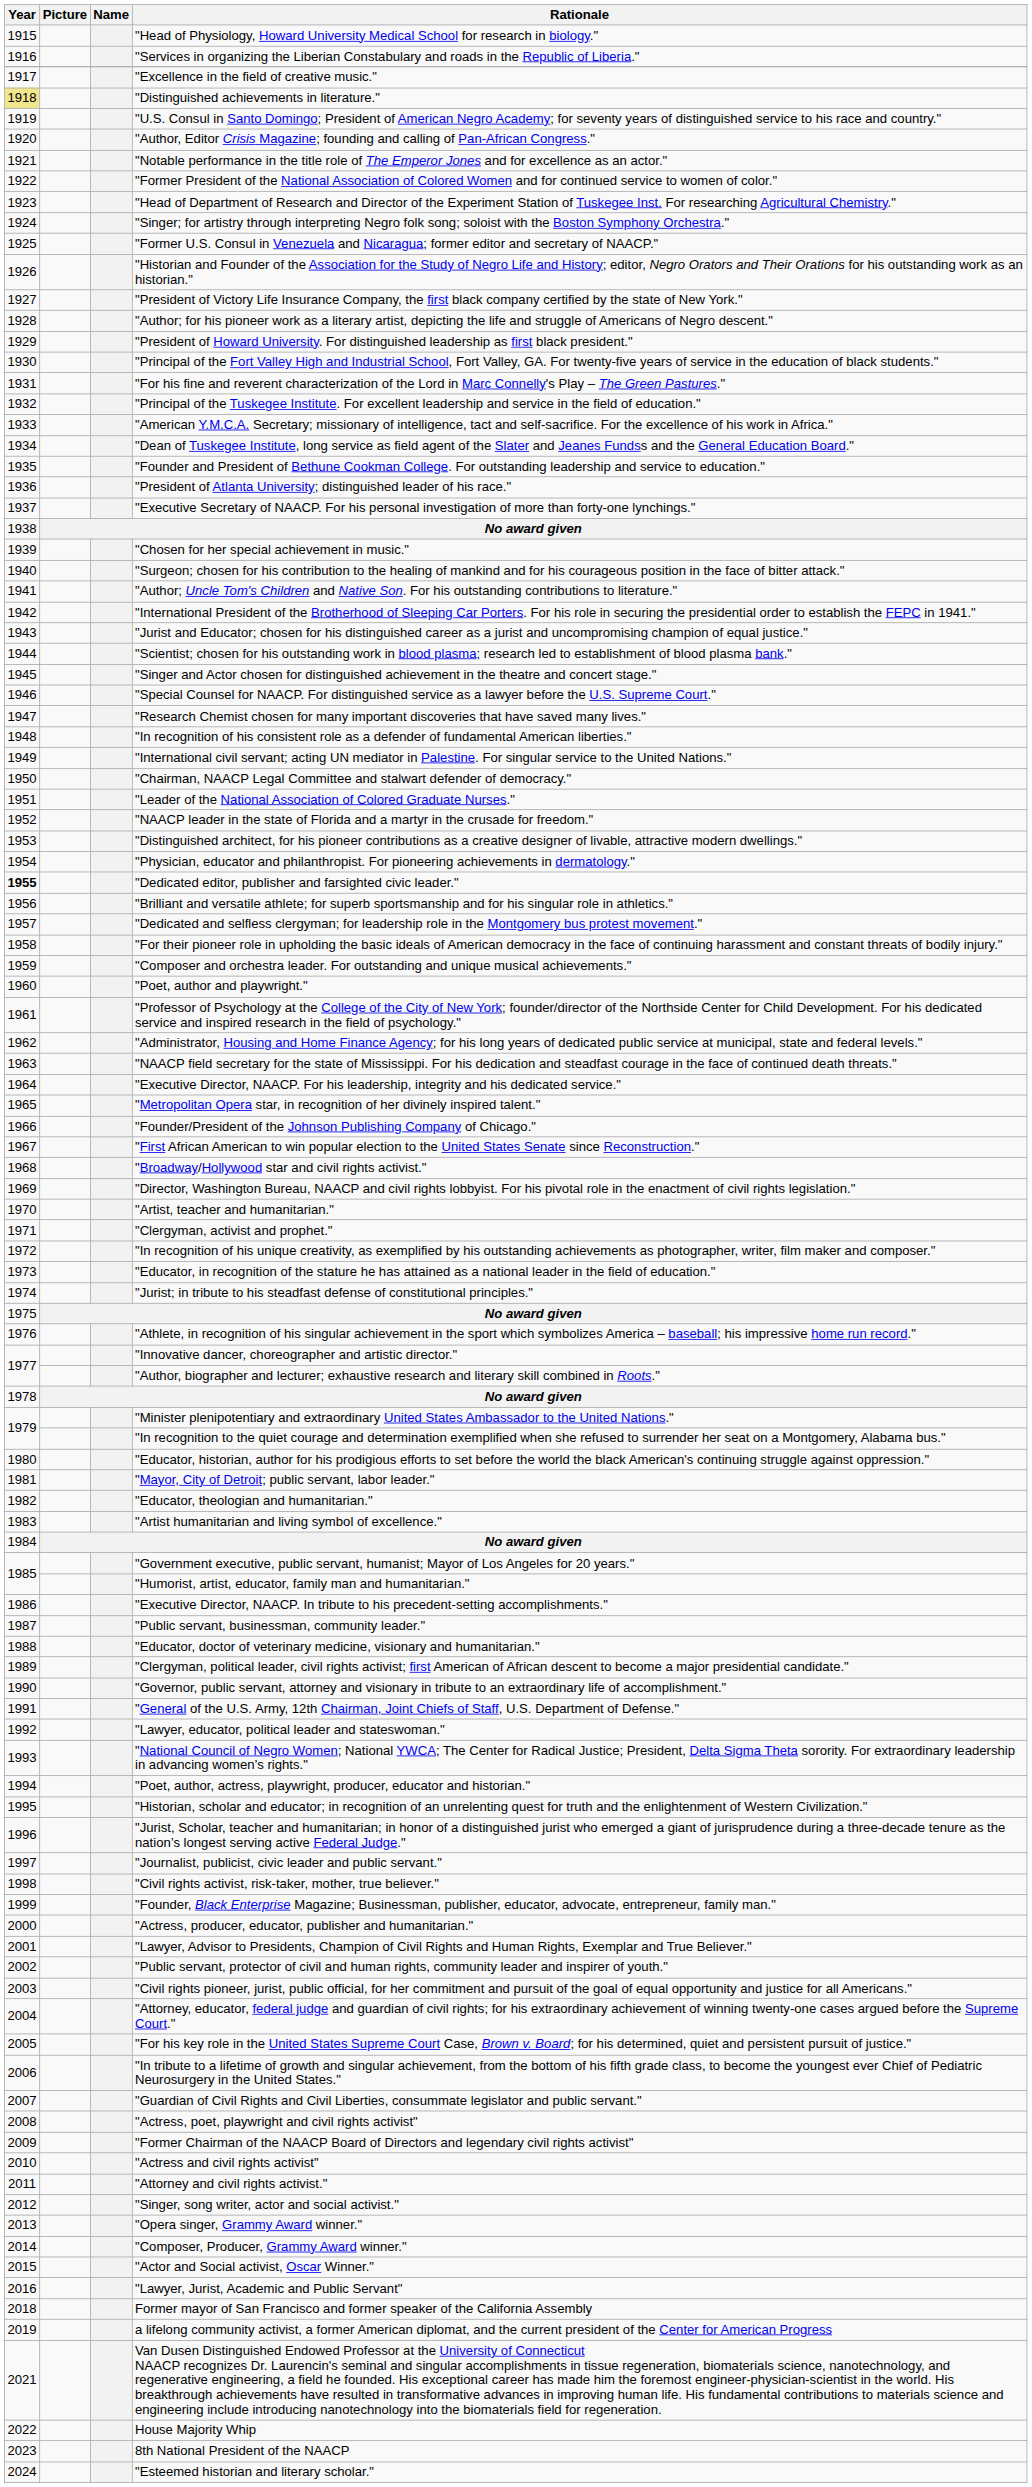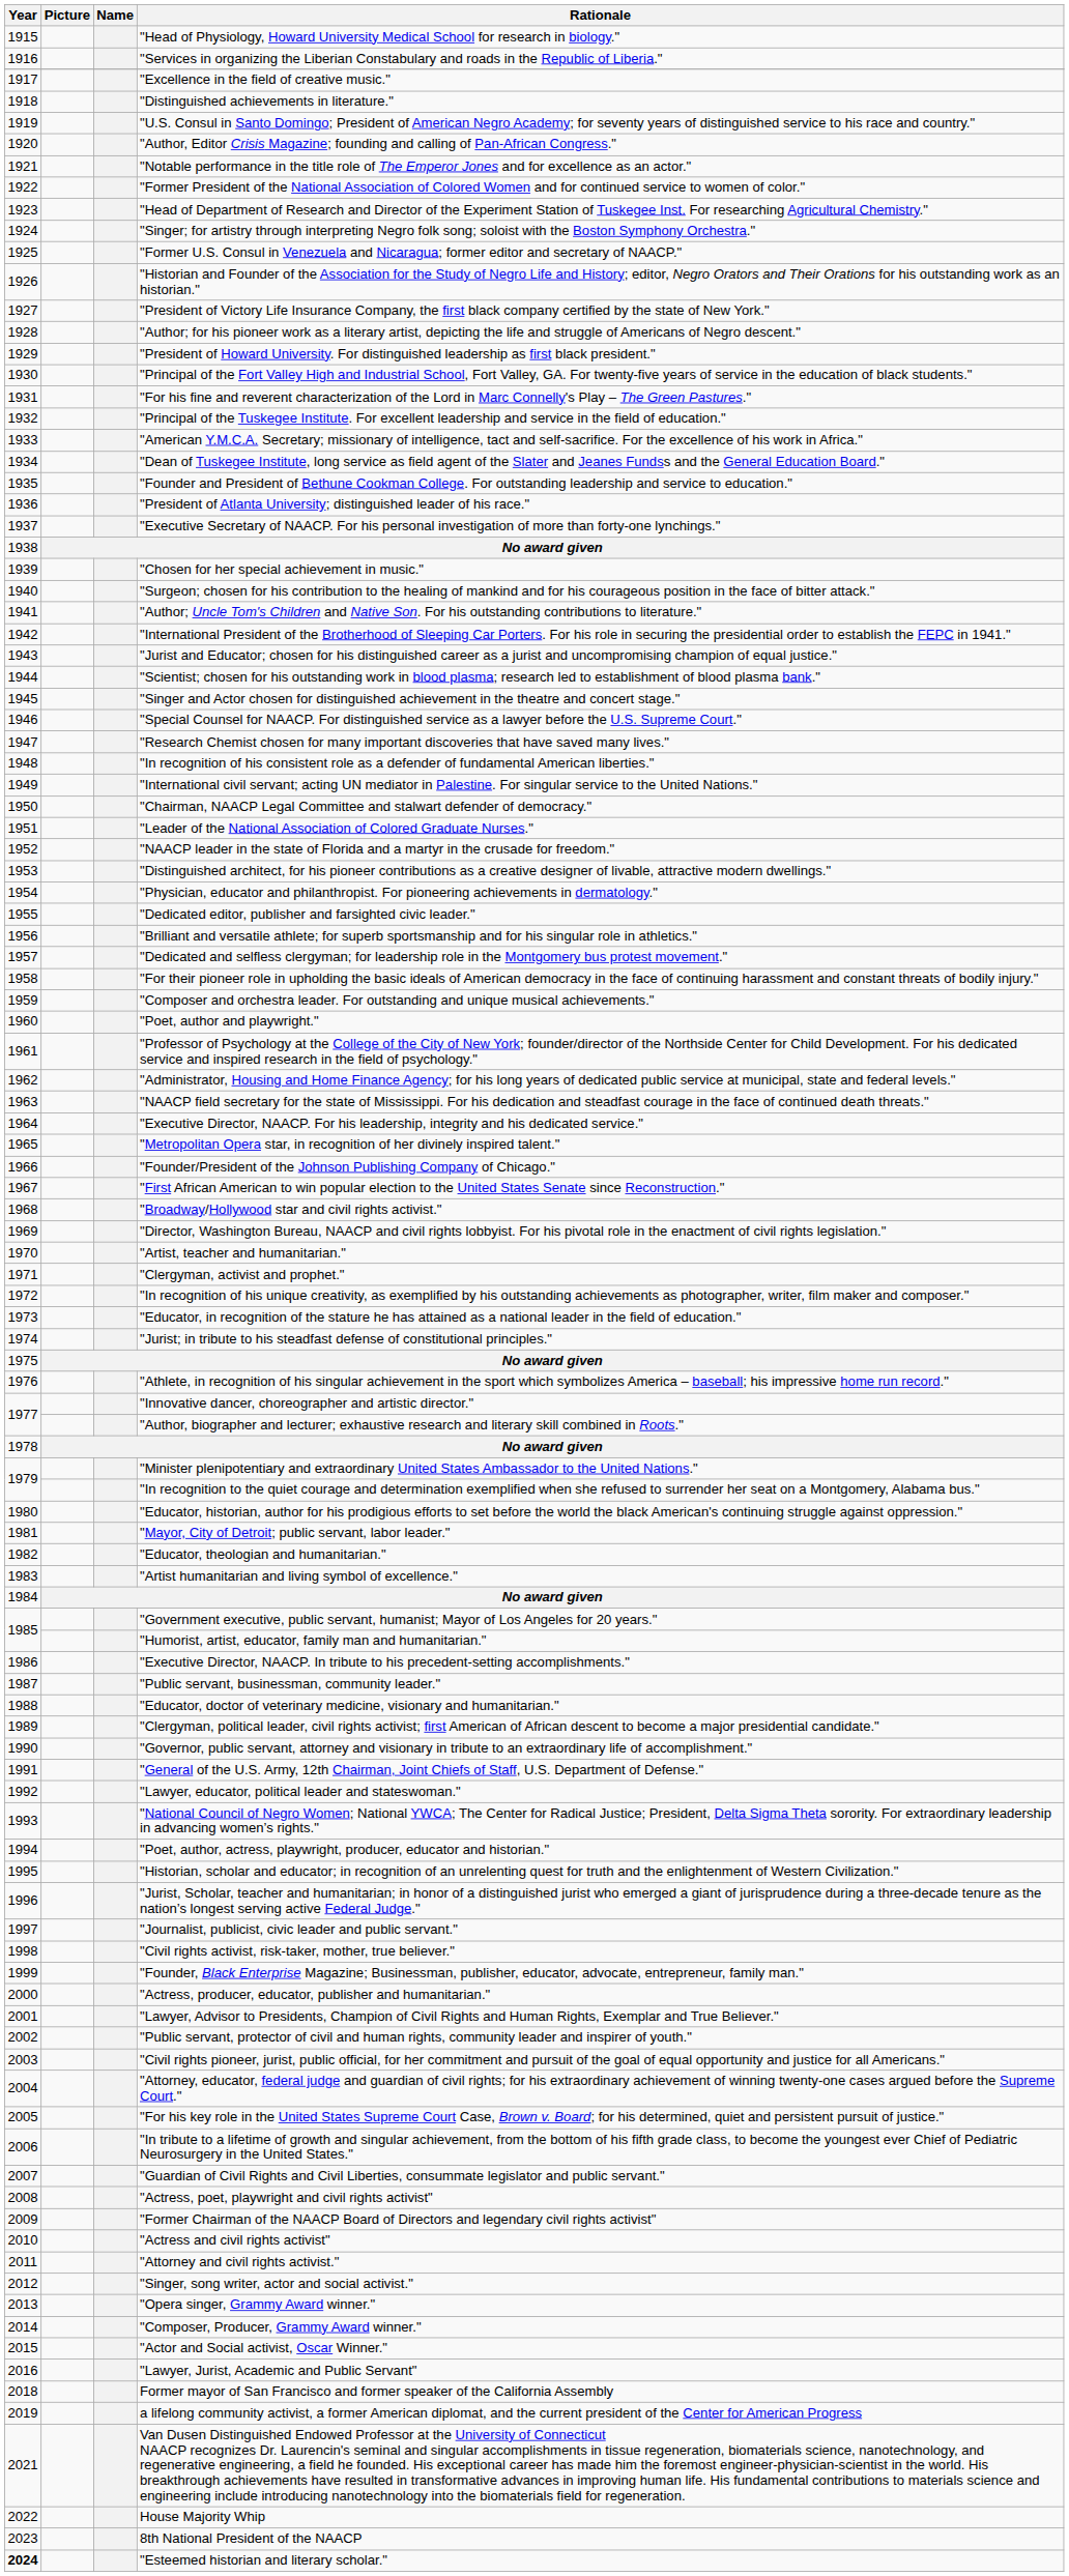"Distinguished achievements in literature." | Year: khaki background -> no background
"Dedicated editor, publisher and farsighted civic leader." | Year: bold -> normal
"Esteemed historian and literary scholar." | Year: normal -> bold
